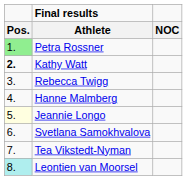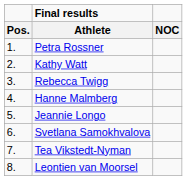Petra Rossner | Pos.: lightgreen background -> no background
Kathy Watt | Pos.: bold -> normal
Jeannie Longo | Pos.: lightyellow background -> no background
Leontien van Moorsel | Pos.: paleturquoise background -> no background
